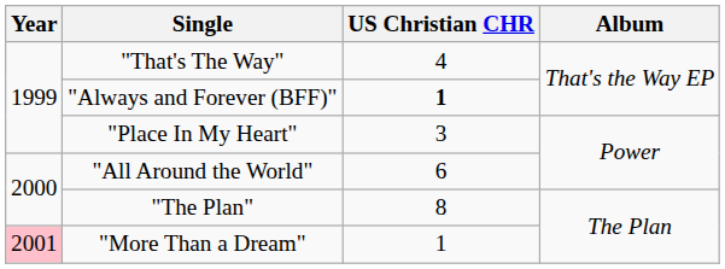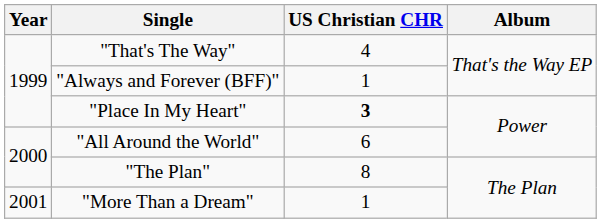"Always and Forever (BFF)" | US Christian CHR: bold -> normal
"Place In My Heart" | US Christian CHR: normal -> bold
"More Than a Dream" | Year: pink background -> no background
